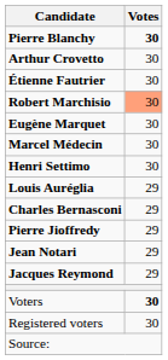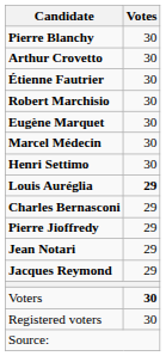Pierre Blanchy | Votes: bold -> normal
Robert Marchisio | Votes: lightsalmon background -> no background
Louis Auréglia | Votes: normal -> bold
